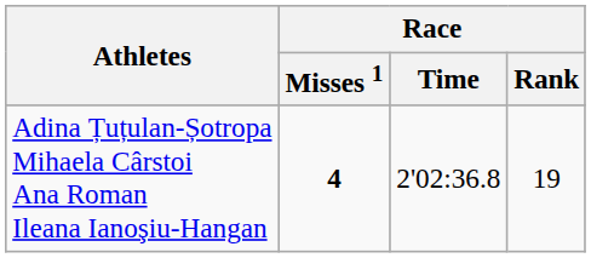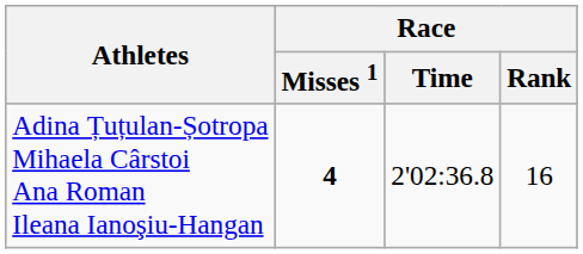row 3 | Race / Rank: 19 -> 16
